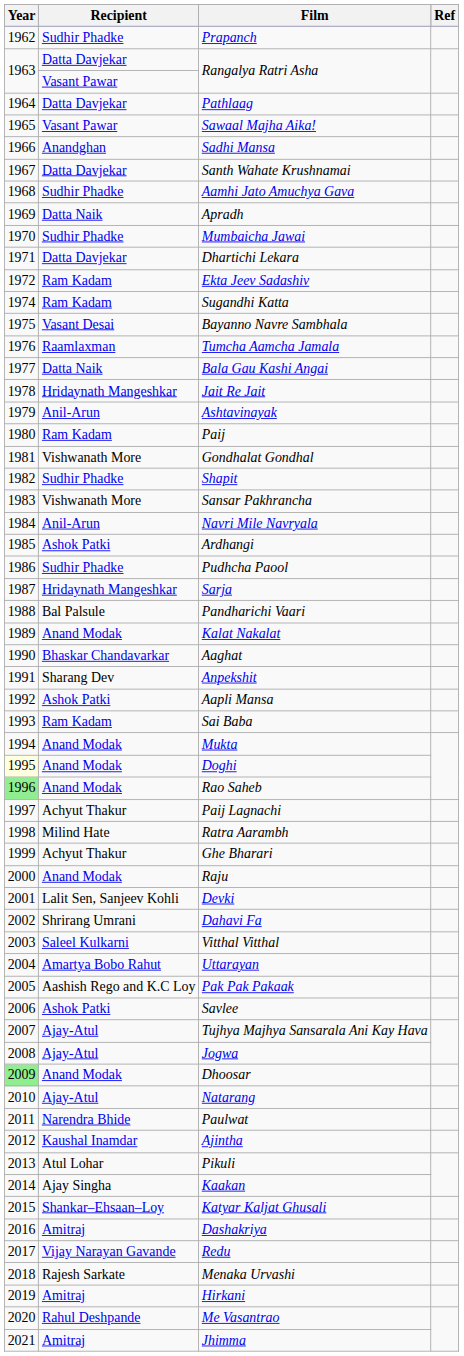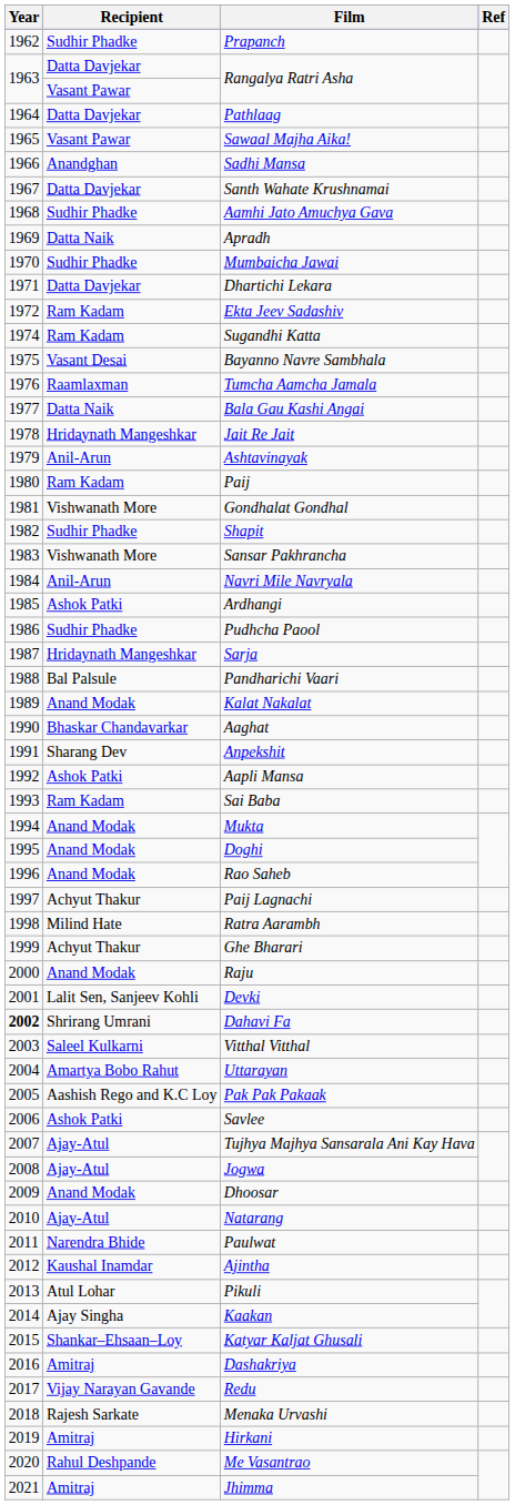Doghi | Year: lightyellow background -> no background
Rao Saheb | Year: lightgreen background -> no background
Dahavi Fa | Year: normal -> bold
Dhoosar | Year: lightgreen background -> no background
